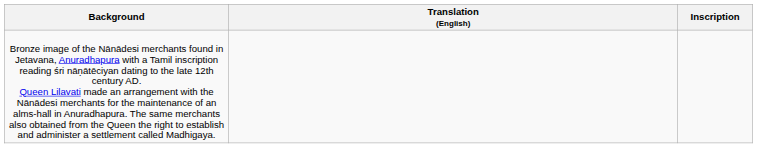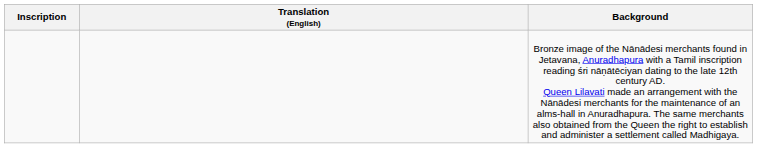columns swapped: Background <-> Inscription
